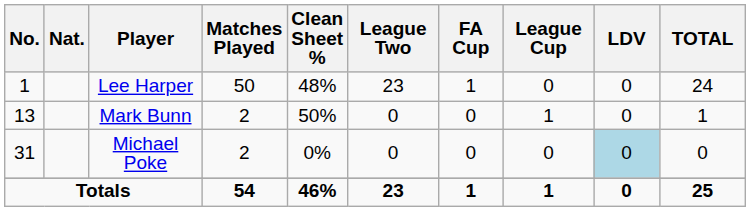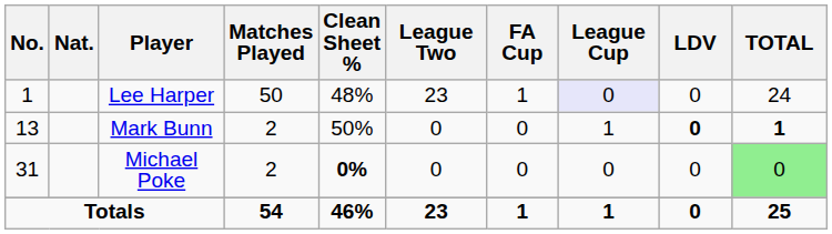Lee Harper | League Cup: no background -> lavender background
Mark Bunn | LDV: normal -> bold
Mark Bunn | TOTAL: normal -> bold
Michael Poke | Clean Sheet %: normal -> bold
Michael Poke | LDV: lightblue background -> no background
Michael Poke | TOTAL: no background -> lightgreen background
